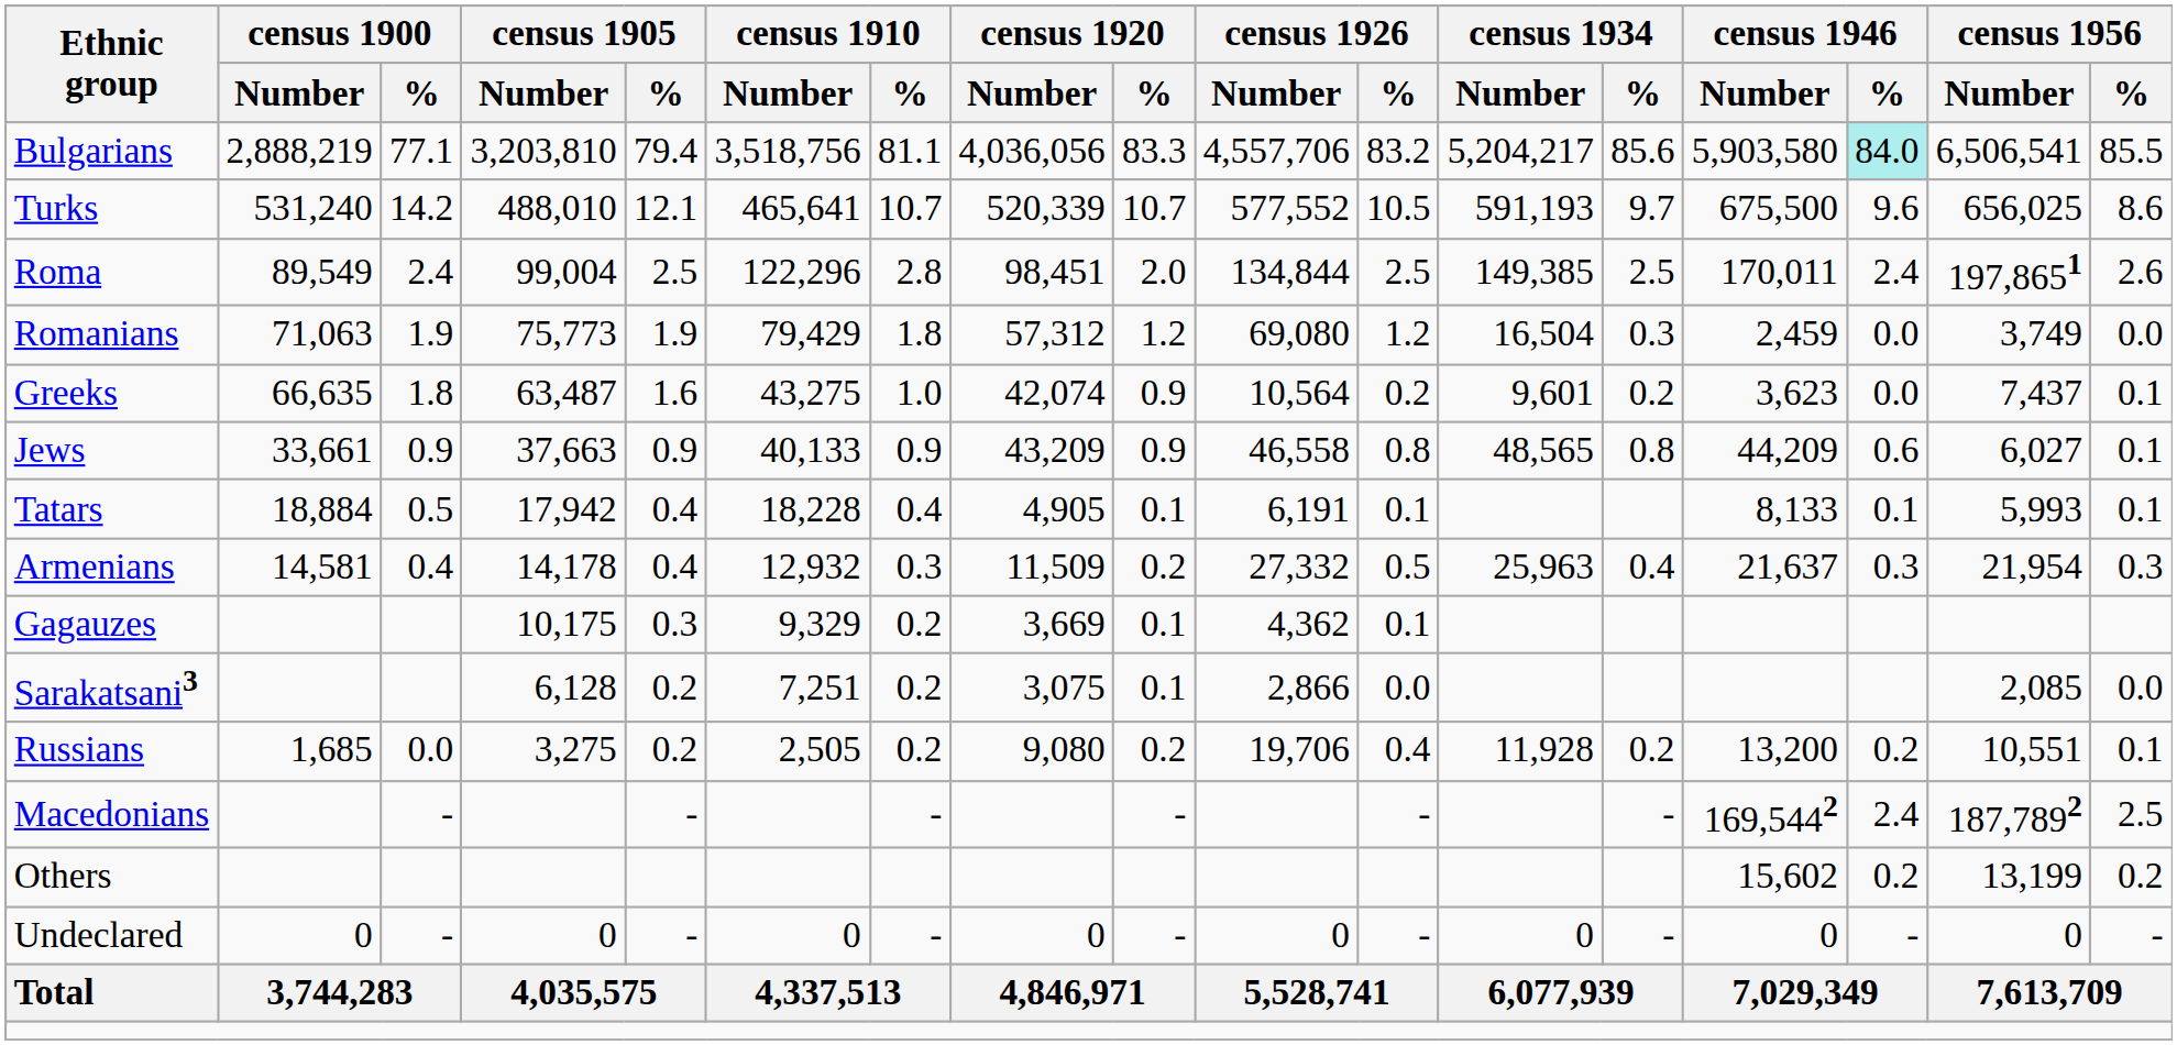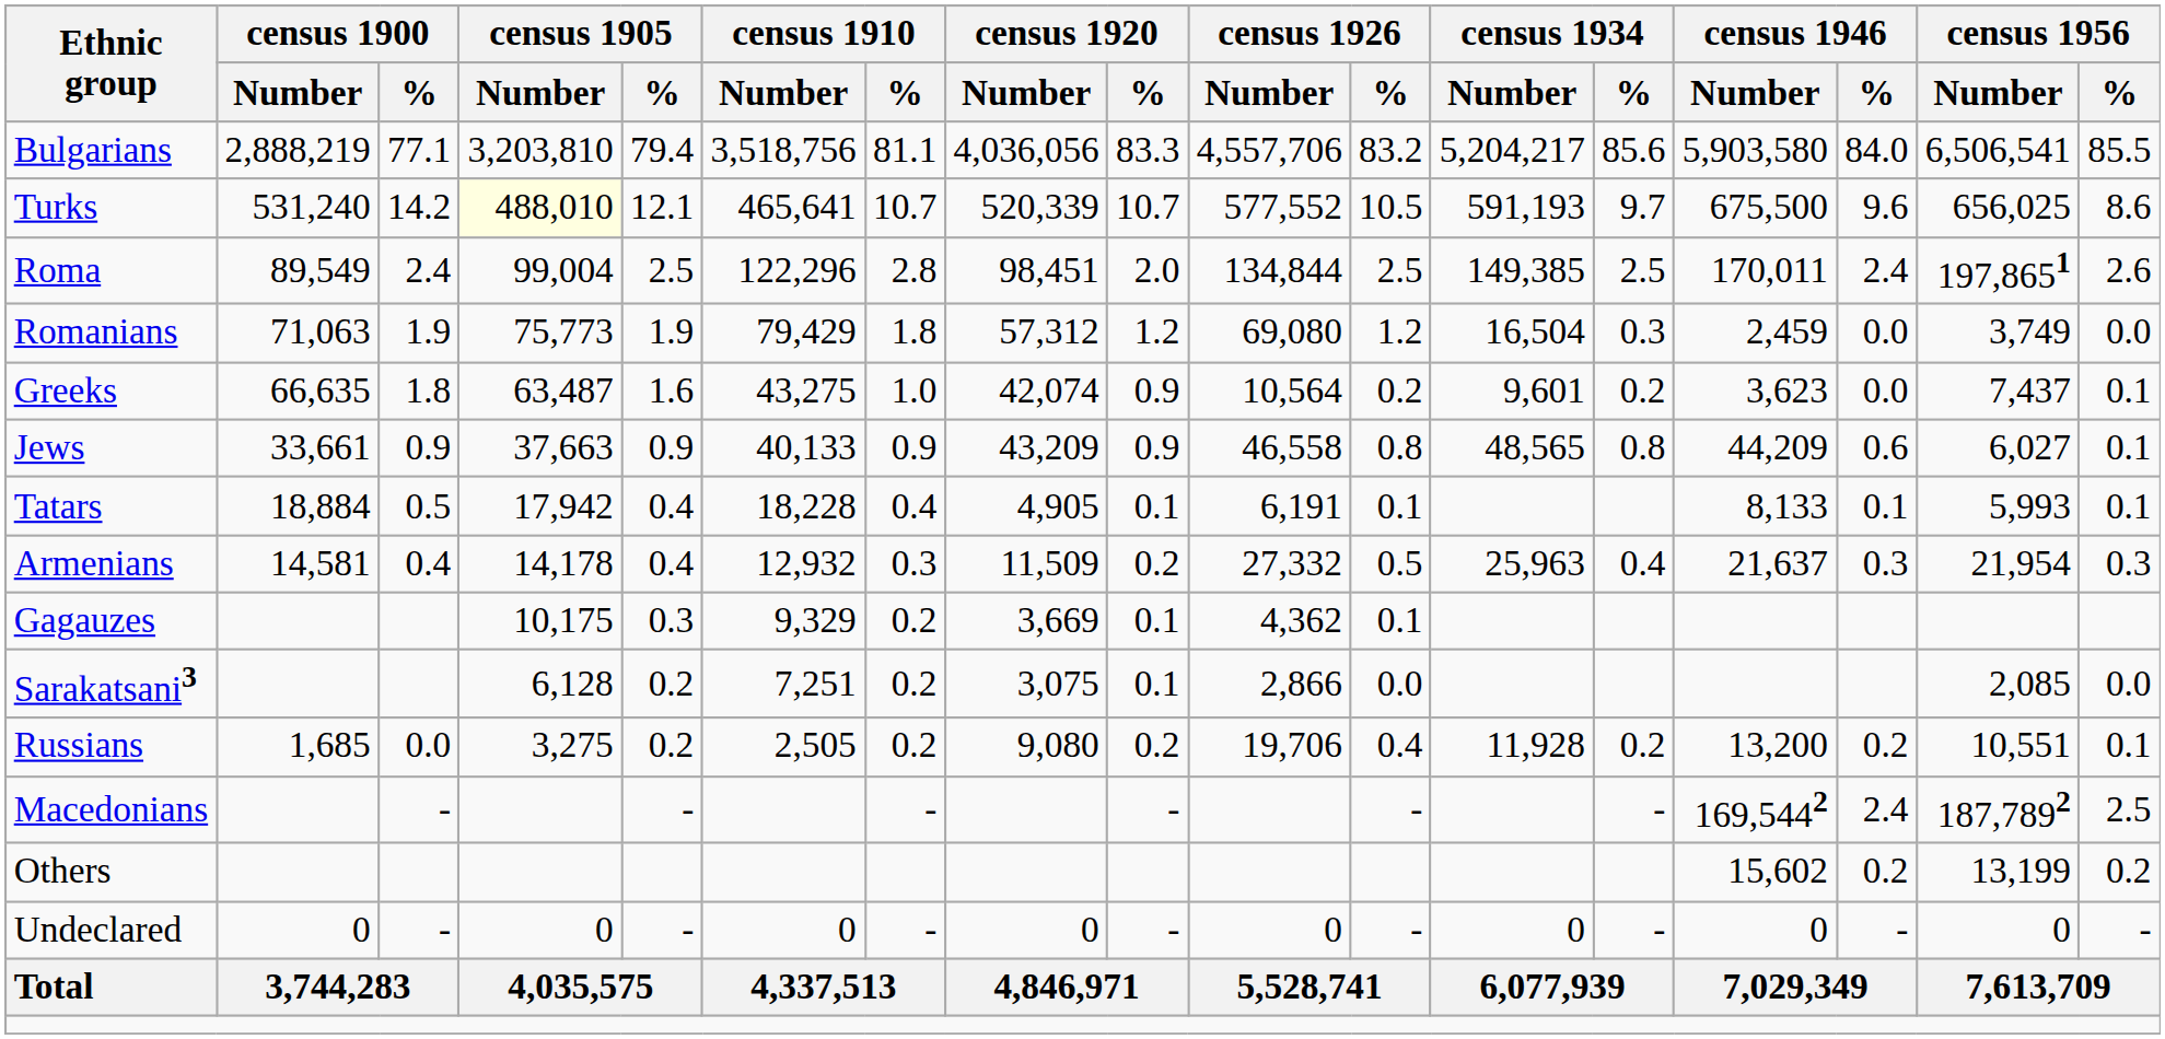Bulgarians | census 1946 / %: paleturquoise background -> no background
Turks | census 1905 / Number: no background -> lightyellow background
